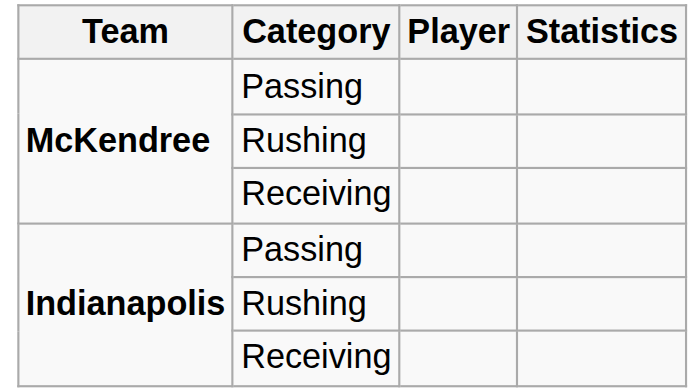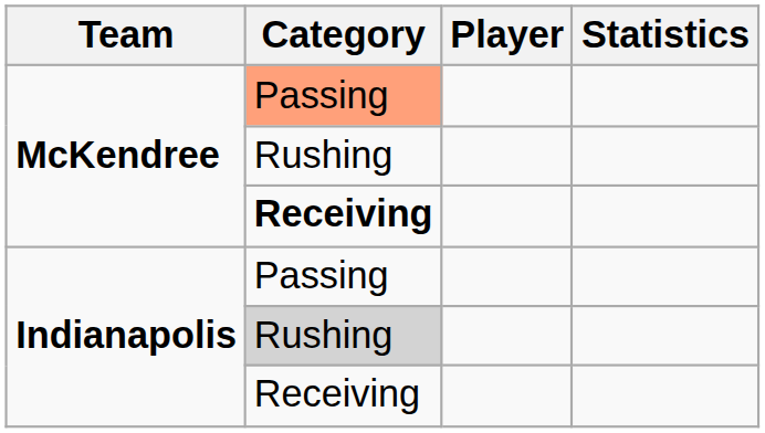McKendree / Passing | Category: no background -> lightsalmon background
McKendree / Receiving | Category: normal -> bold
Indianapolis / Rushing | Category: no background -> lightgrey background
